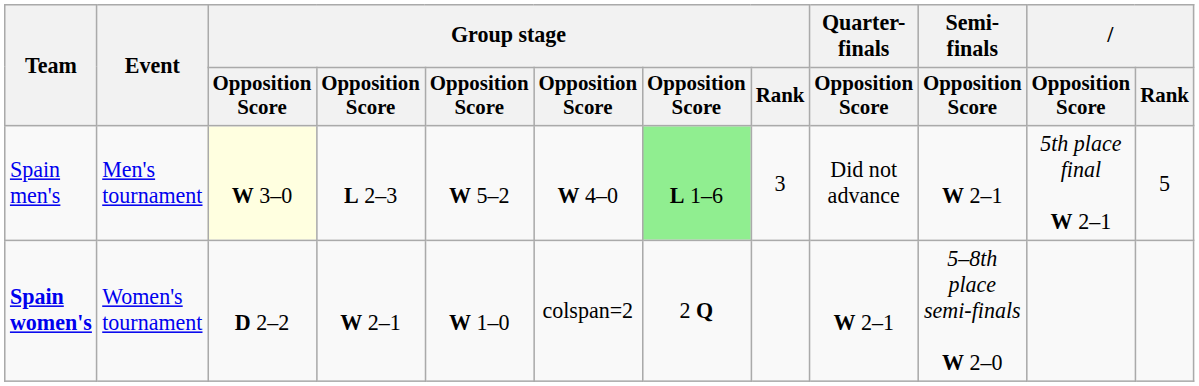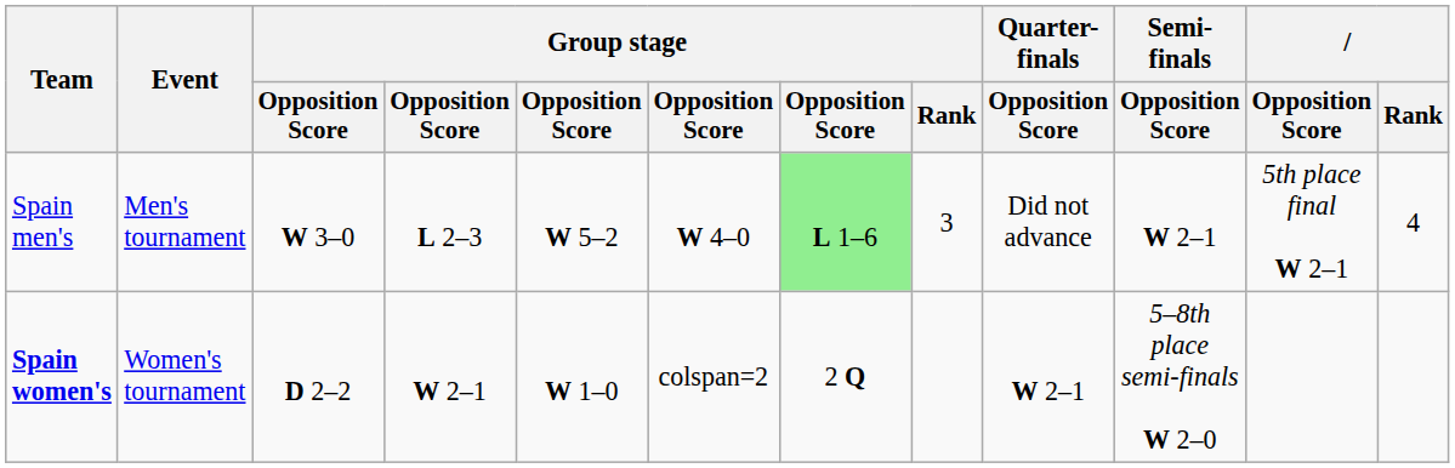Spain men's | column 3: lightyellow background -> no background
Spain men's | Rank: 5 -> 4
